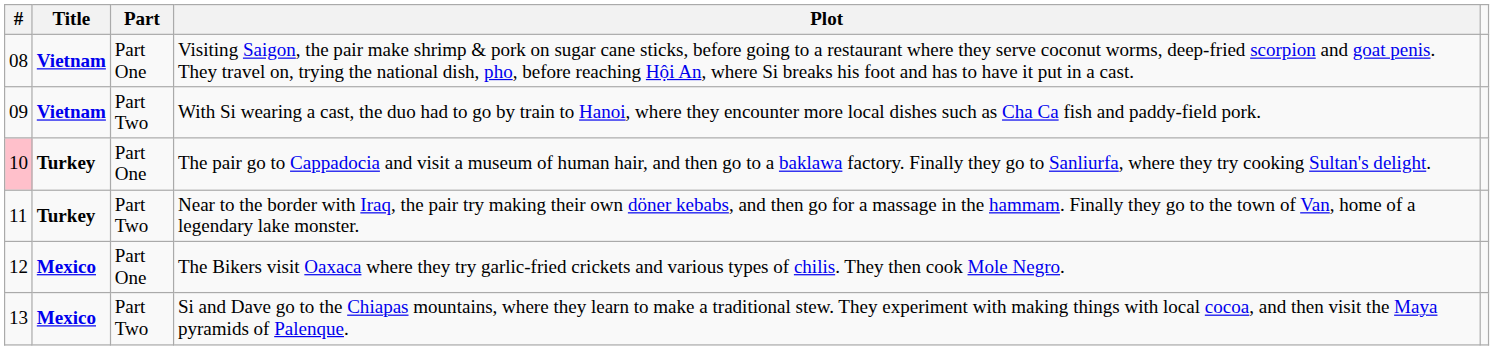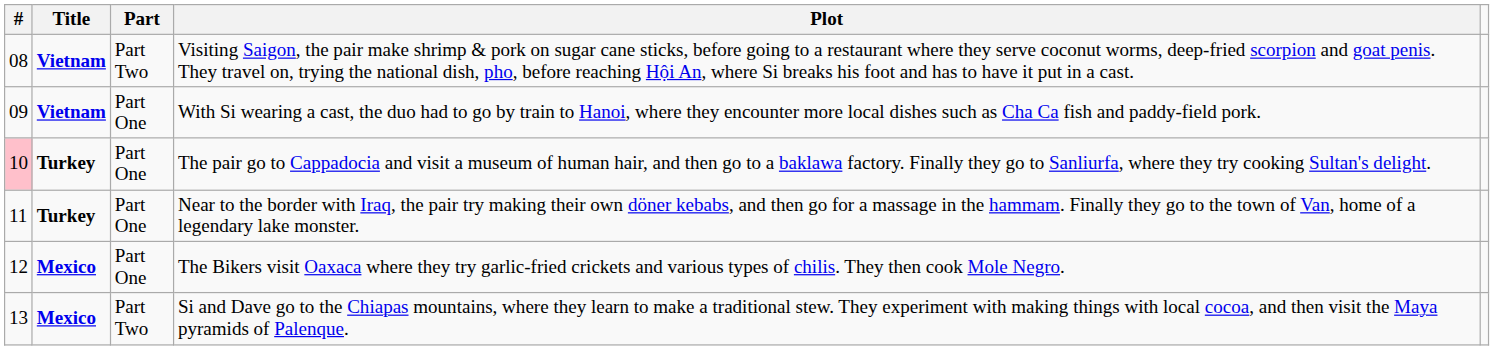row 2 | Part: Part One -> Part Two
row 3 | Part: Part Two -> Part One
row 5 | Part: Part Two -> Part One
